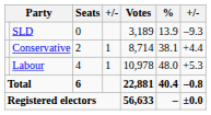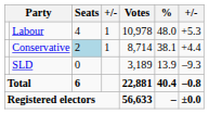rows swapped: Labour <-> SLD
Conservative | Seats: no background -> lightblue background
